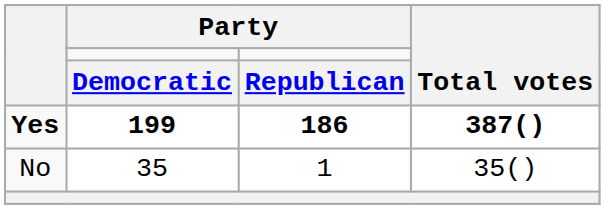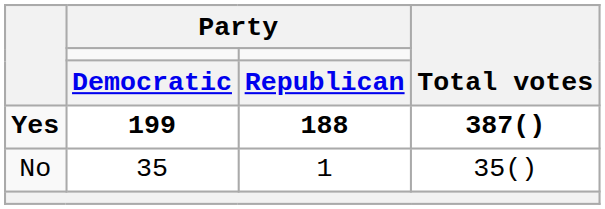Yes | column 3: 186 -> 188
